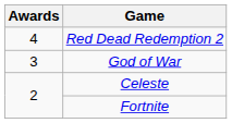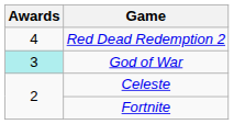God of War | Awards: no background -> paleturquoise background
